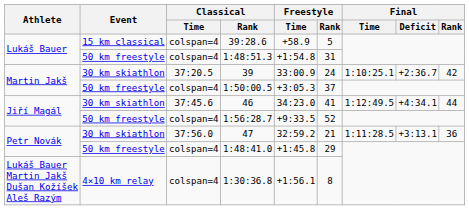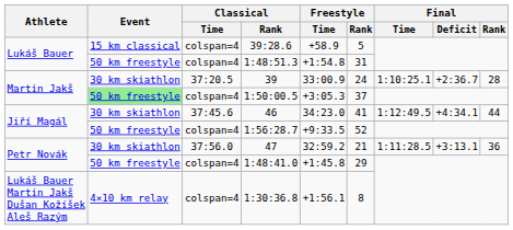39 | Final / Rank: 42 -> 28
1:50:00.5 | Event: no background -> lightgreen background
